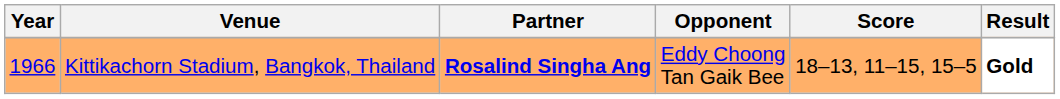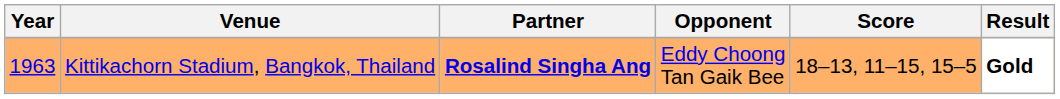Kittikachorn Stadium, Bangkok, Thailand | Year: 1966 -> 1963
